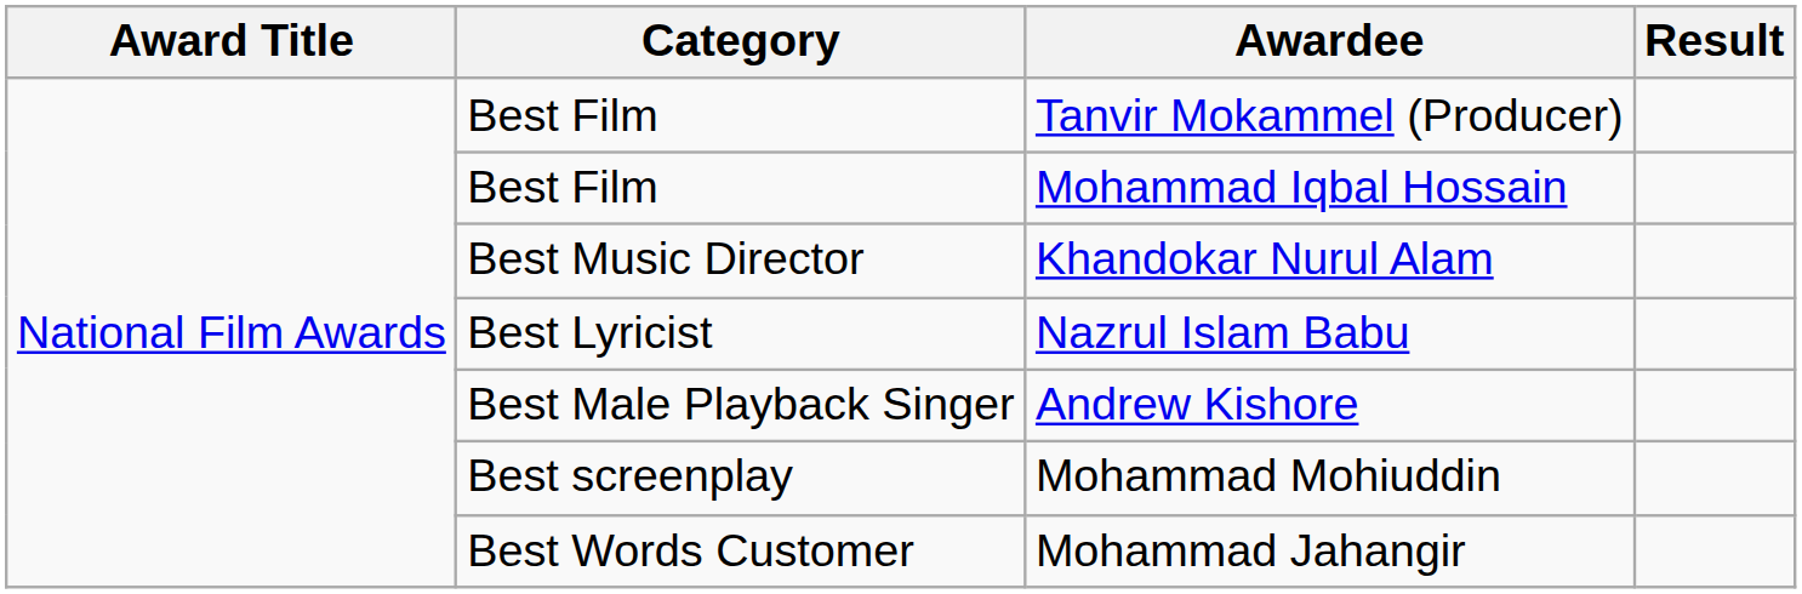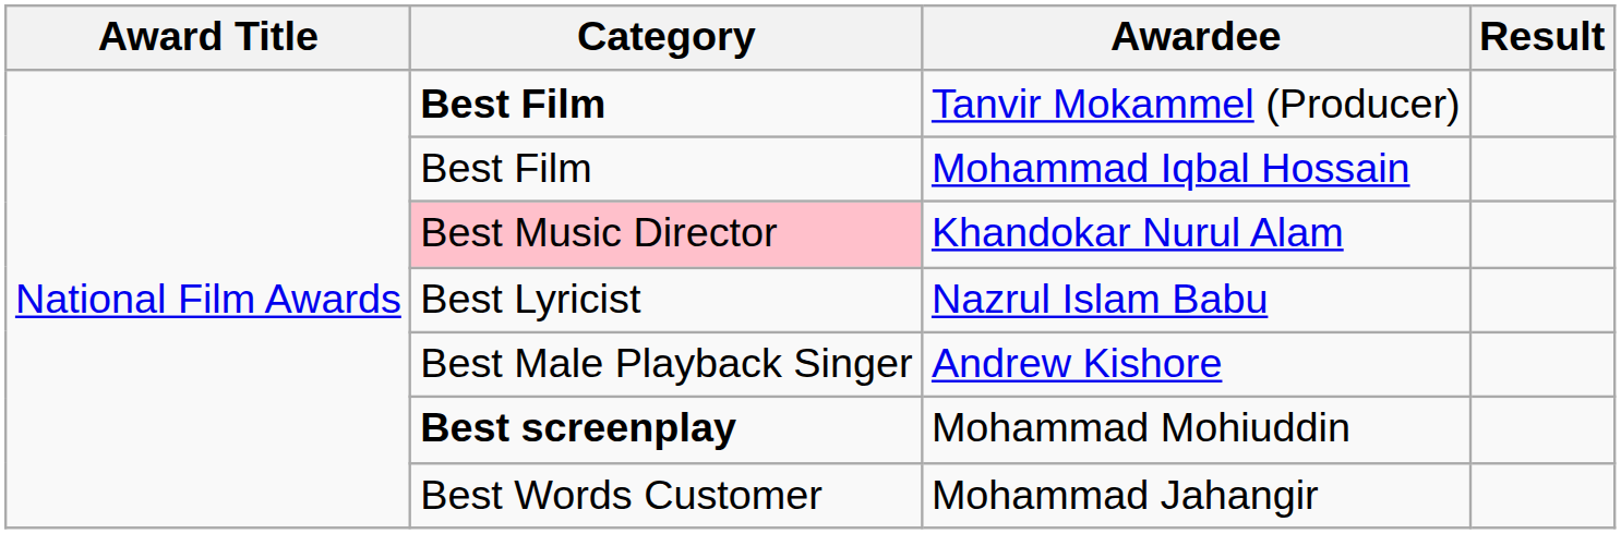Tanvir Mokammel (Producer) | Category: normal -> bold
Khandokar Nurul Alam | Category: no background -> pink background
Mohammad Mohiuddin | Category: normal -> bold
